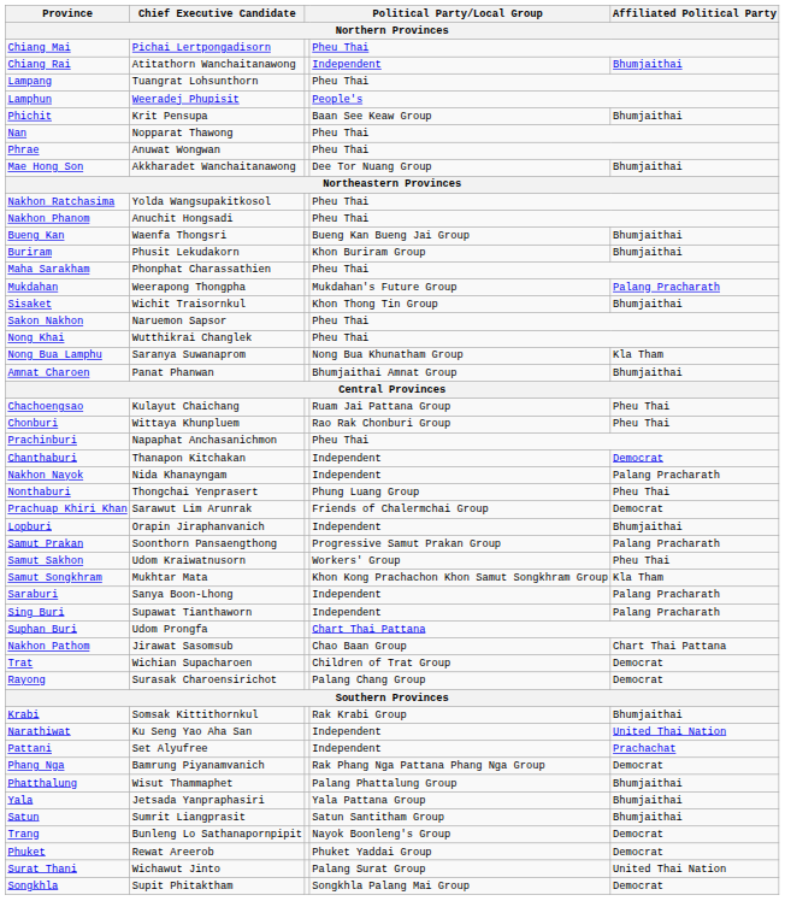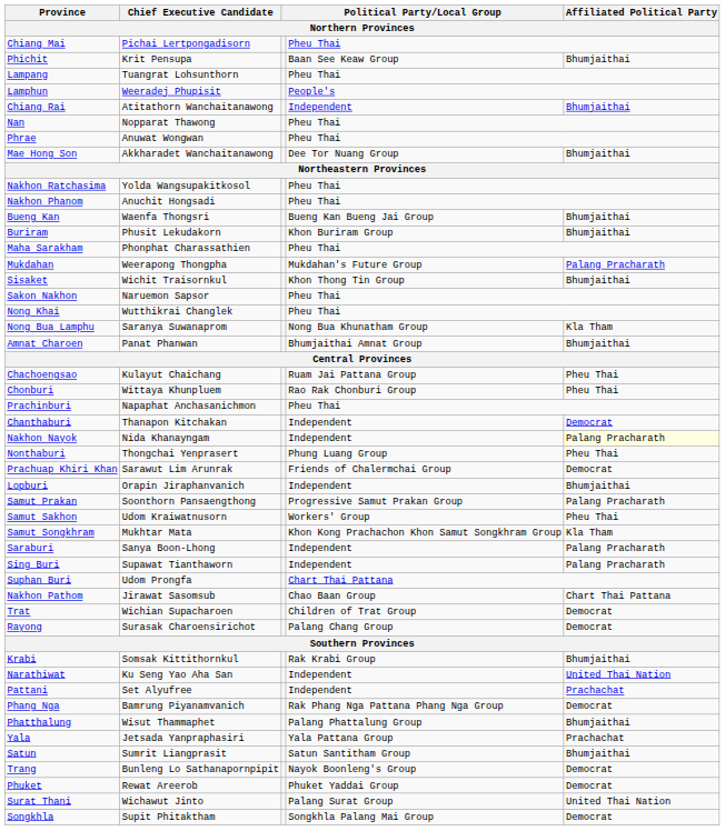rows swapped: Chiang Rai <-> Phichit
Nakhon Nayok | Affiliated Political Party: no background -> lightyellow background
Yala | Affiliated Political Party: Bhumjaithai -> Prachachat
